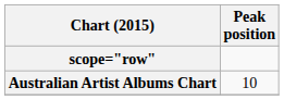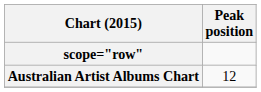Australian Artist Albums Chart | Peak position: 10 -> 12
